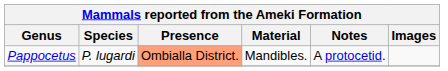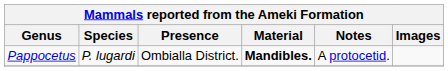Pappocetus | Presence: lightsalmon background -> no background
Pappocetus | Material: normal -> bold
